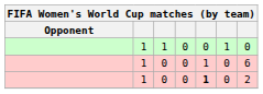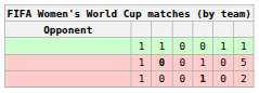row 3 | column 7: 0 -> 1
row 4 | column 3: normal -> bold
row 4 | column 7: 6 -> 5
